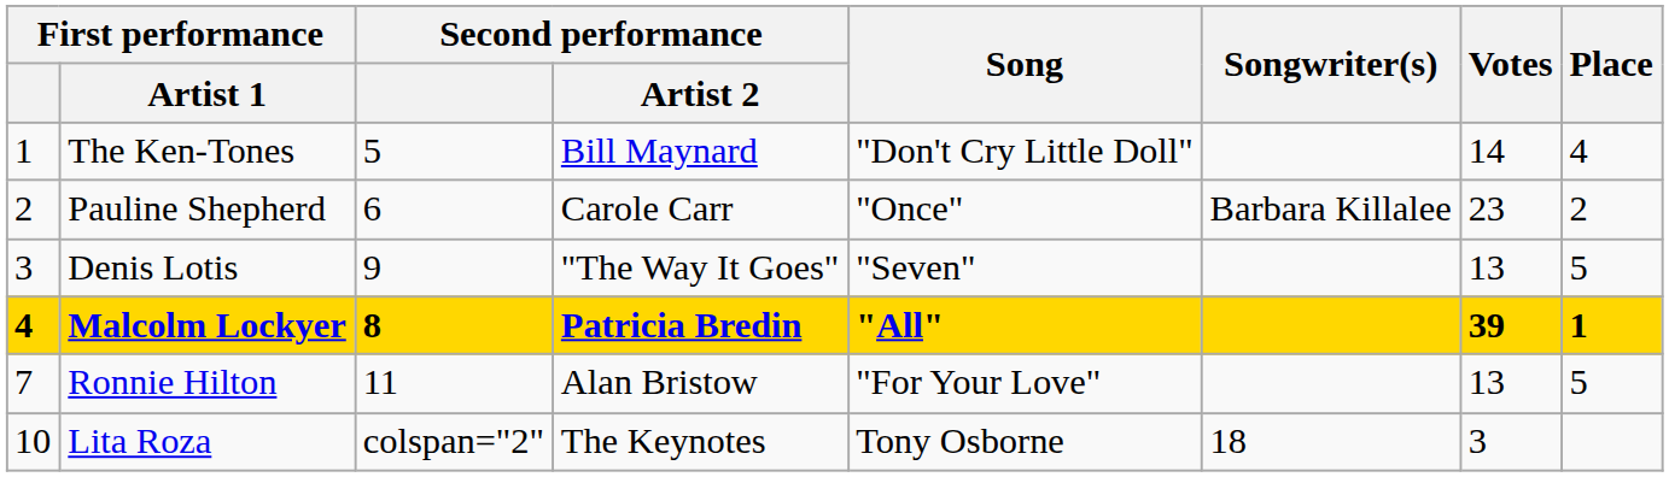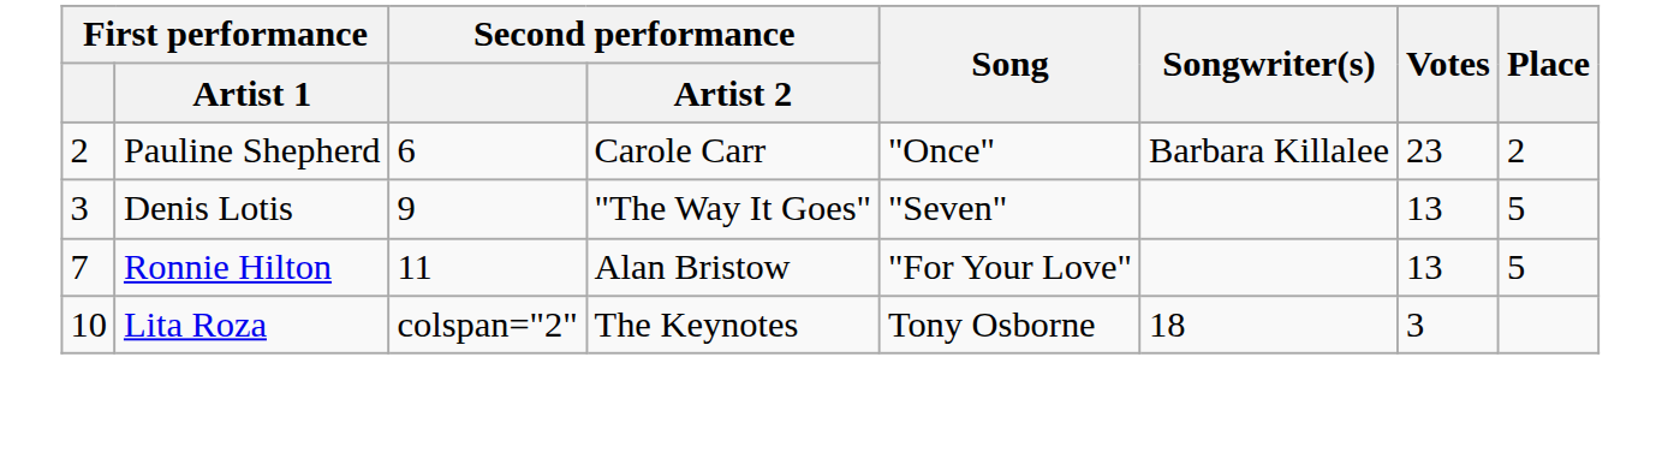- row: 1 | The Ken-Tones | 5 | Bill Maynard | "Don't Cry Little Doll" | 14 | 4
- row: 4 | Malcolm Lockyer | 8 | Patricia Bredin | "All" | 39 | 1
